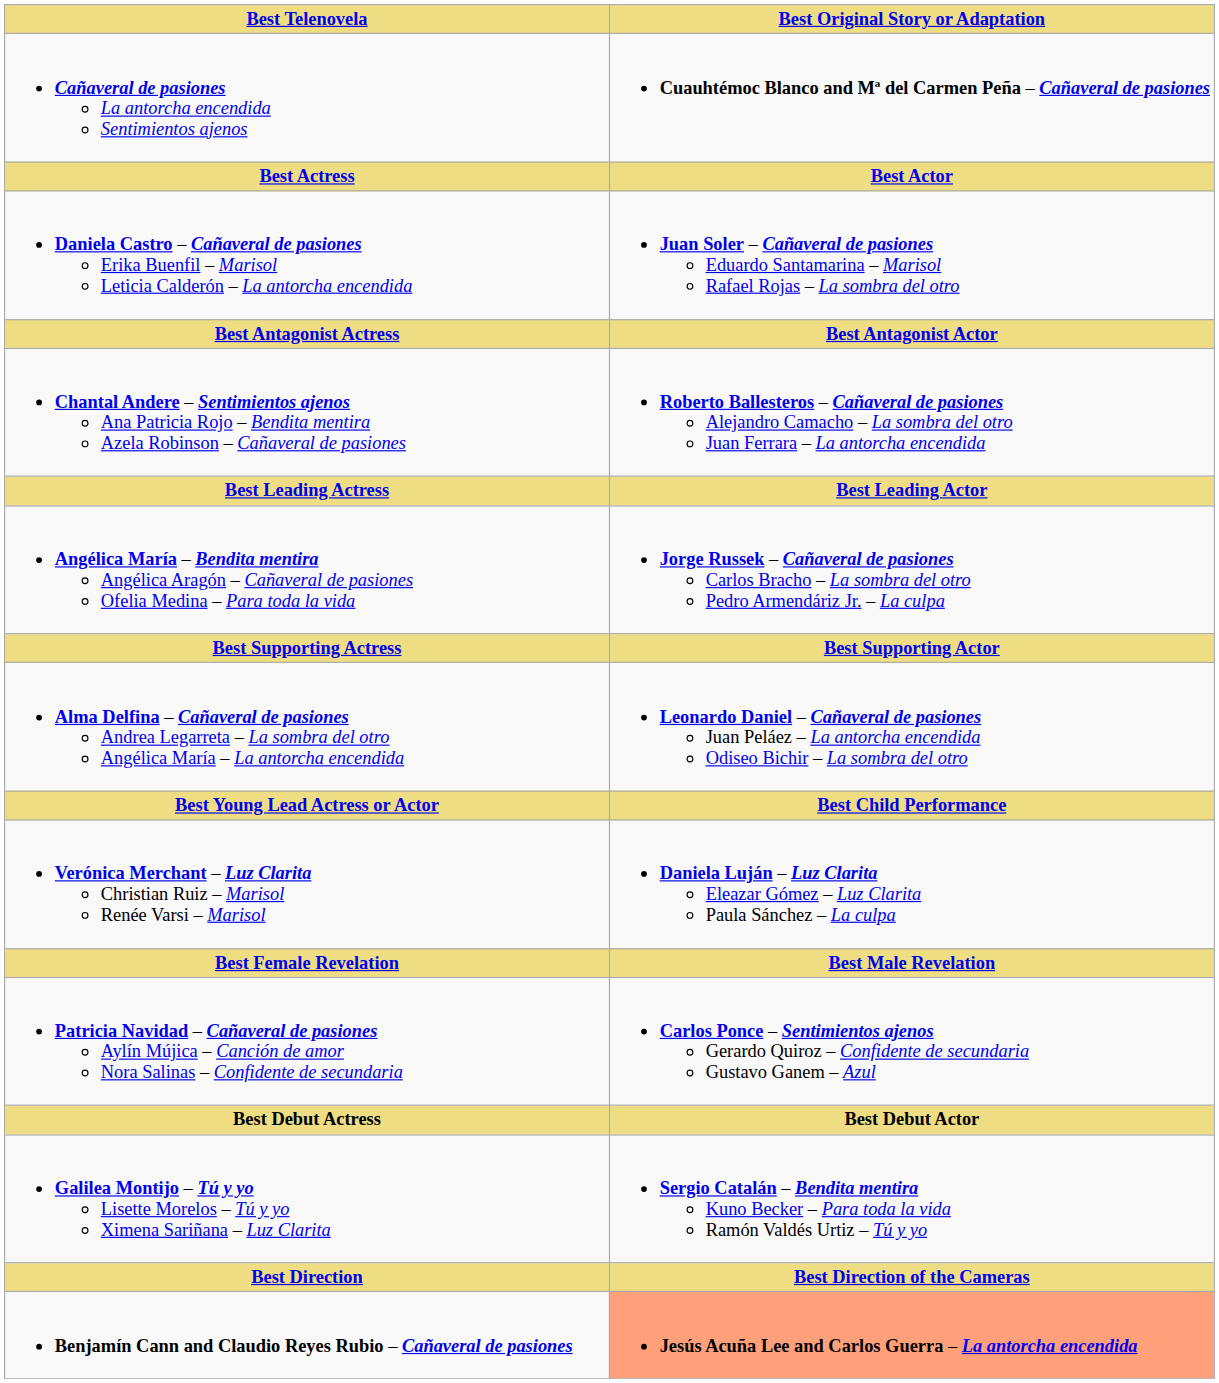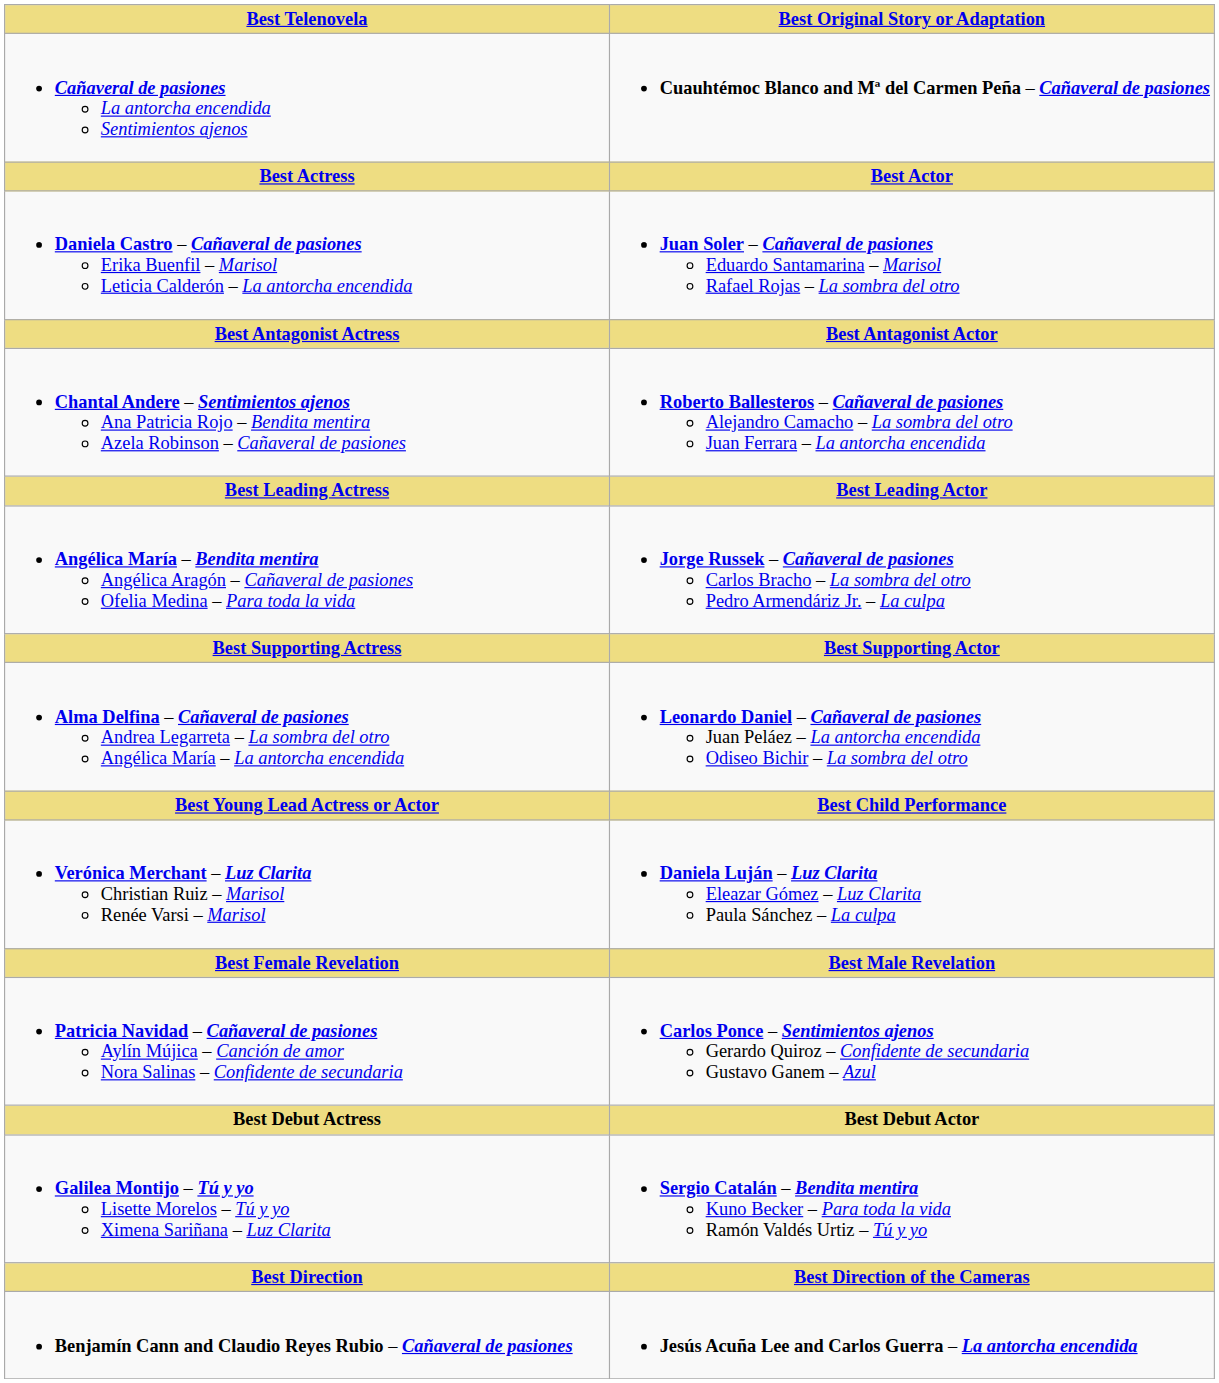row 18 | Best Original Story or Adaptation: lightsalmon background -> no background
